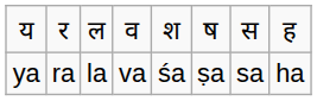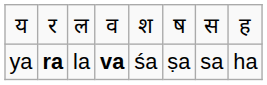ya | column 2: normal -> bold
ya | column 4: normal -> bold
